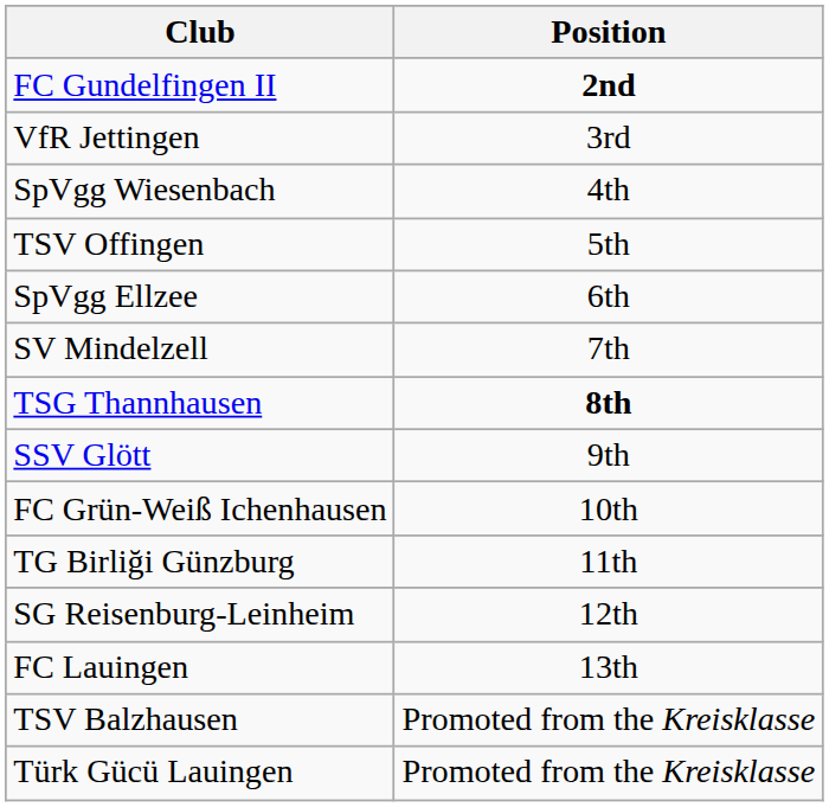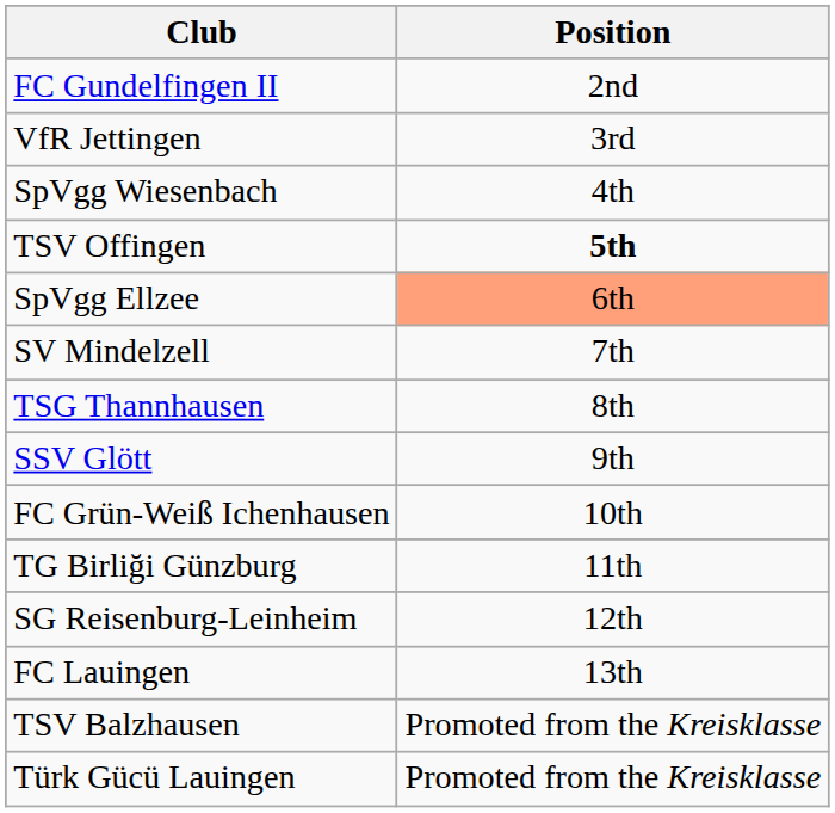FC Gundelfingen II | Position: bold -> normal
TSV Offingen | Position: normal -> bold
SpVgg Ellzee | Position: no background -> lightsalmon background
TSG Thannhausen | Position: bold -> normal
